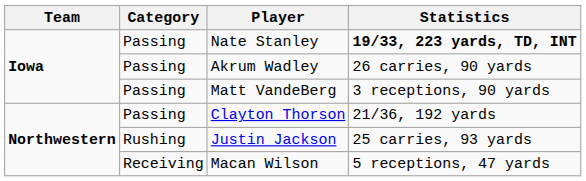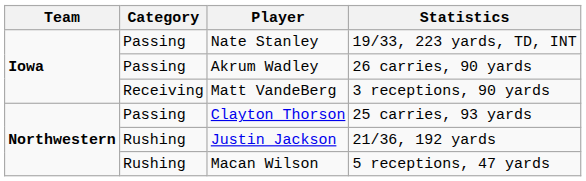Nate Stanley | Statistics: bold -> normal
Matt VandeBerg | Category: Passing -> Receiving
Clayton Thorson | Statistics: 21/36, 192 yards -> 25 carries, 93 yards
Justin Jackson | Statistics: 25 carries, 93 yards -> 21/36, 192 yards
Macan Wilson | Category: Receiving -> Rushing
